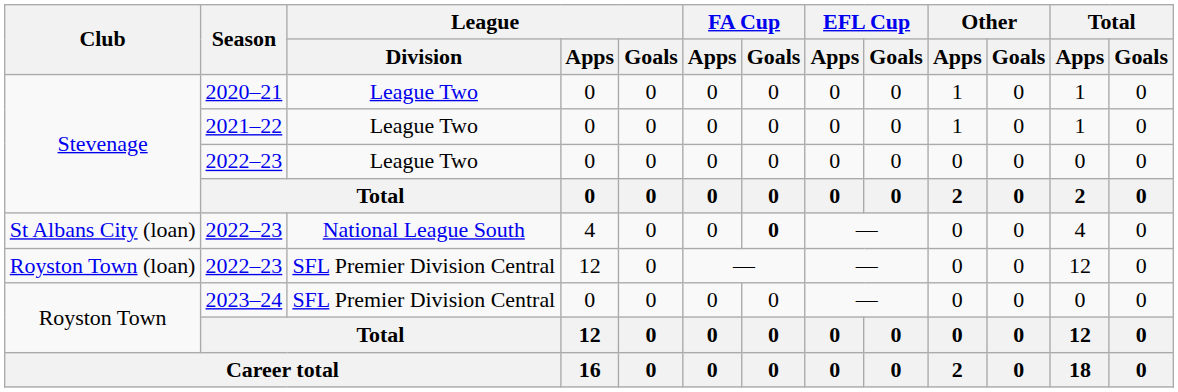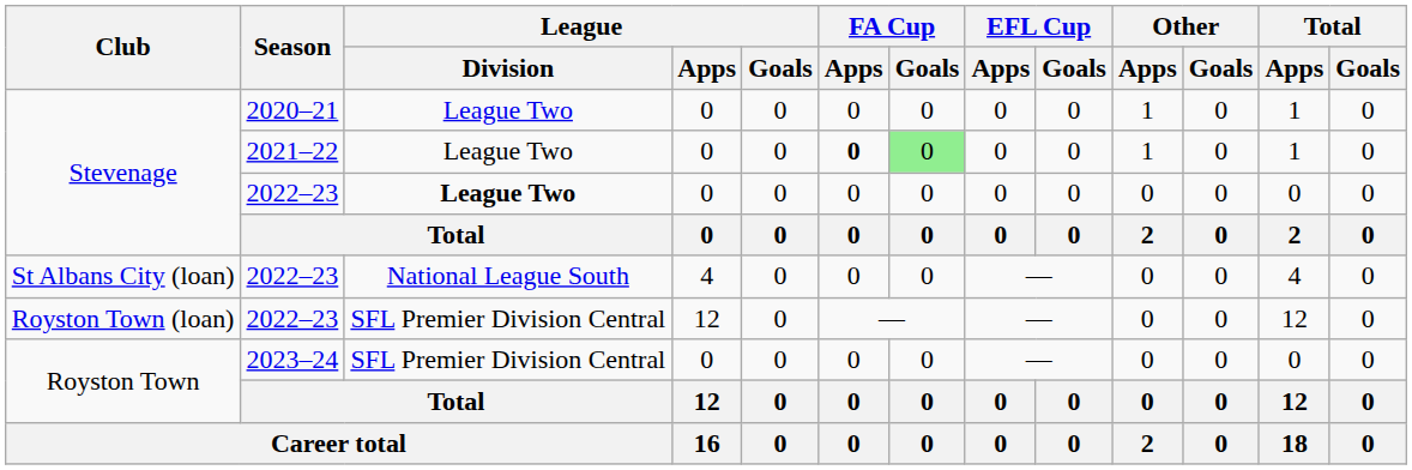Stevenage / 2021–22 | FA Cup / Apps: normal -> bold
Stevenage / 2021–22 | FA Cup / Goals: no background -> lightgreen background
Stevenage / 2022–23 | League / Division: normal -> bold
St Albans City (loan) | FA Cup / Goals: bold -> normal
